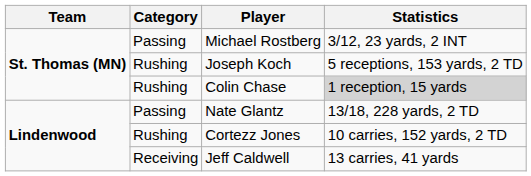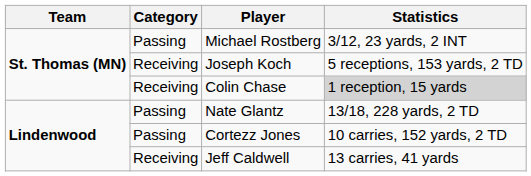Joseph Koch | Category: Rushing -> Receiving
Colin Chase | Category: Rushing -> Receiving
Cortezz Jones | Category: Rushing -> Passing
